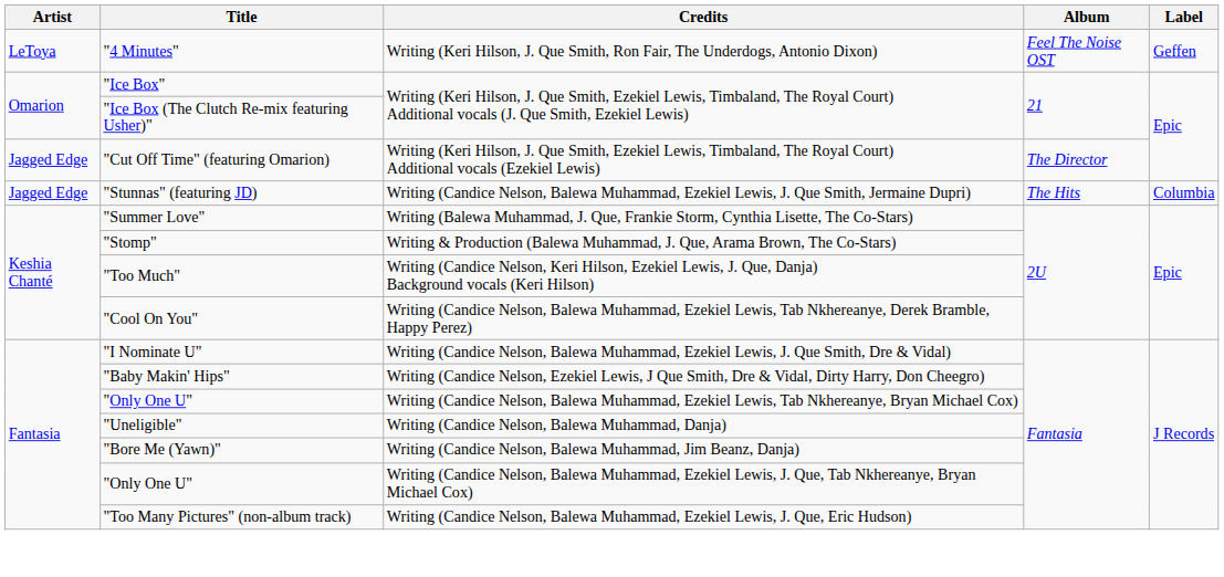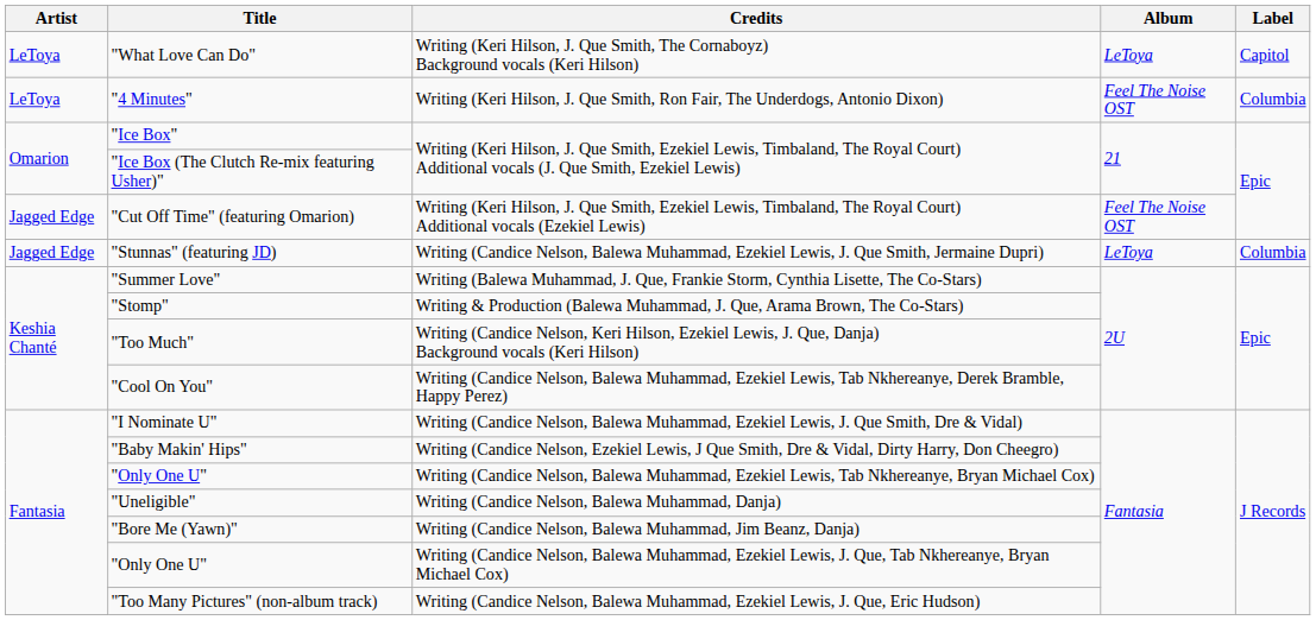+ row: LeToya | "What Love Can Do" | Writing (Keri Hilson, J. Que Smith, The Cornaboyz) Background vocals (Keri Hilson) | LeToya | Capitol
"4 Minutes" | Label: Geffen -> Columbia
"Cut Off Time" (featuring Omarion) | Album: The Director -> Feel The Noise OST
"Stunnas" (featuring JD) | Album: The Hits -> LeToya
